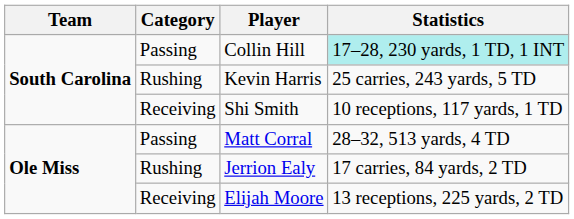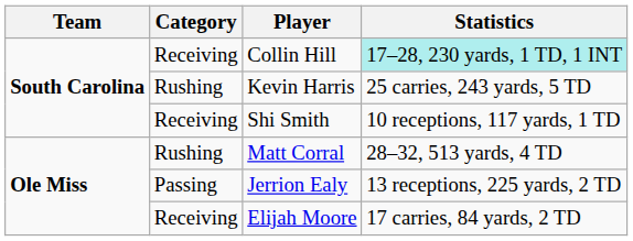Collin Hill | Category: Passing -> Receiving
Matt Corral | Category: Passing -> Rushing
Jerrion Ealy | Category: Rushing -> Passing
Jerrion Ealy | Statistics: 17 carries, 84 yards, 2 TD -> 13 receptions, 225 yards, 2 TD
Elijah Moore | Statistics: 13 receptions, 225 yards, 2 TD -> 17 carries, 84 yards, 2 TD
